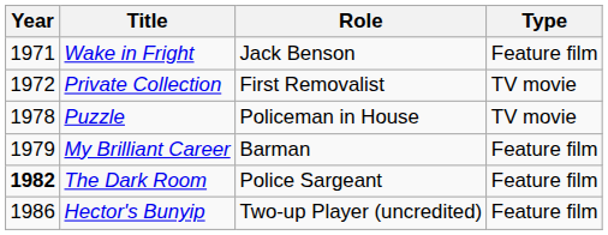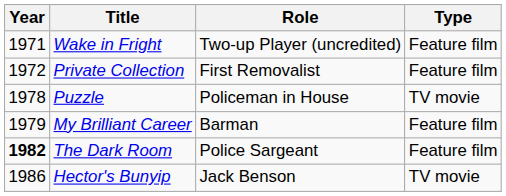Wake in Fright | Role: Jack Benson -> Two-up Player (uncredited)
Private Collection | Type: TV movie -> Feature film
Hector's Bunyip | Role: Two-up Player (uncredited) -> Jack Benson
Hector's Bunyip | Type: Feature film -> TV movie
